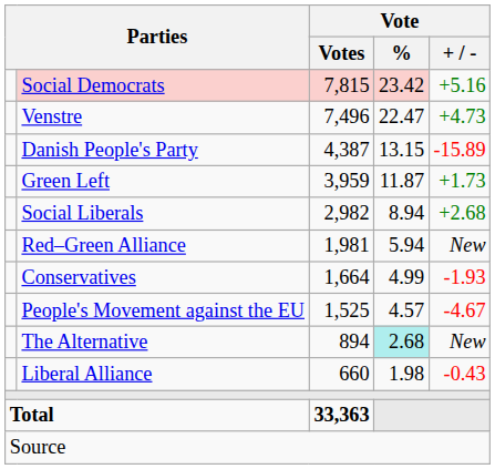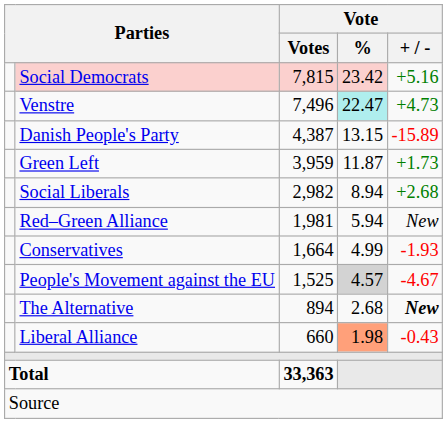Venstre | Vote / %: no background -> paleturquoise background
People's Movement against the EU | Vote / %: no background -> lightgrey background
The Alternative | Vote / %: paleturquoise background -> no background
The Alternative | Vote / + / -: normal -> bold
Liberal Alliance | Vote / %: no background -> lightsalmon background
